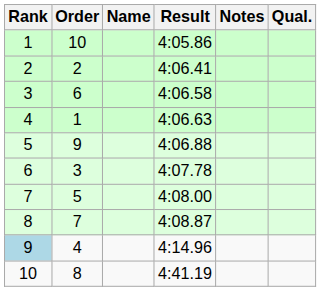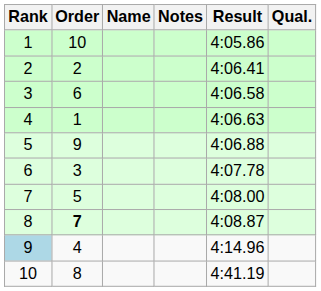columns swapped: Result <-> Notes
row 9 | Order: normal -> bold
